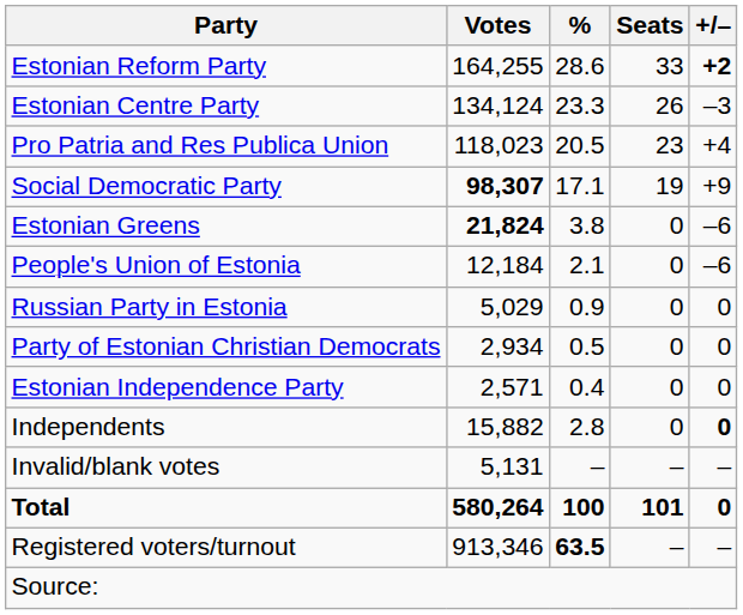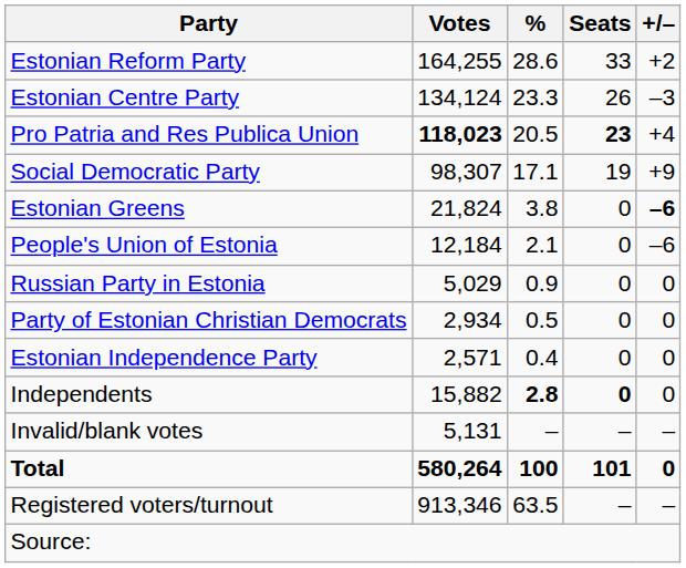Estonian Reform Party | +/–: bold -> normal
Pro Patria and Res Publica Union | Votes: normal -> bold
Pro Patria and Res Publica Union | Seats: normal -> bold
Social Democratic Party | Votes: bold -> normal
Estonian Greens | Votes: bold -> normal
Estonian Greens | +/–: normal -> bold
Independents | %: normal -> bold
Independents | Seats: normal -> bold
Independents | +/–: bold -> normal
Registered voters/turnout | %: bold -> normal
